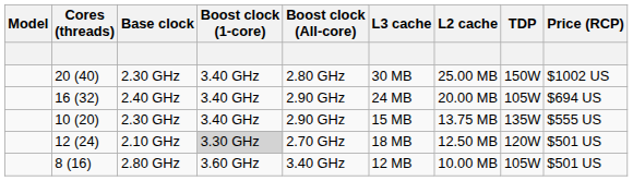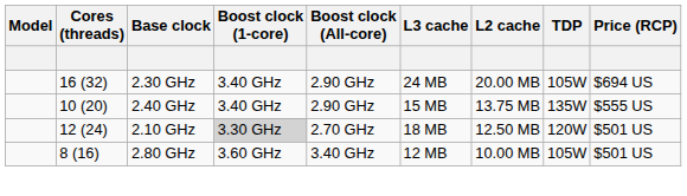- row: 20 (40) | 2.30 GHz | 3.40 GHz | 2.80 GHz | 30 MB | 25.00 MB | 150W | $1002 US
16 (32) | Base clock: 2.40 GHz -> 2.30 GHz
10 (20) | Base clock: 2.30 GHz -> 2.40 GHz
